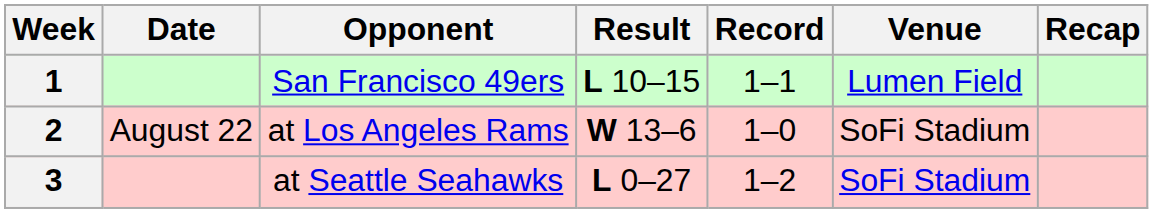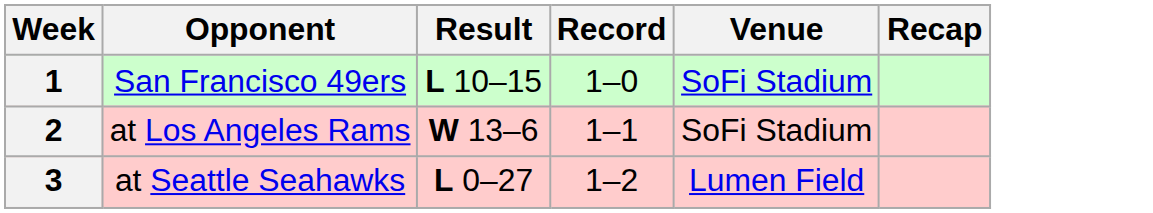- column: Date | August 22
1 | Record: 1–1 -> 1–0
1 | Venue: Lumen Field -> SoFi Stadium
2 | Record: 1–0 -> 1–1
3 | Venue: SoFi Stadium -> Lumen Field
